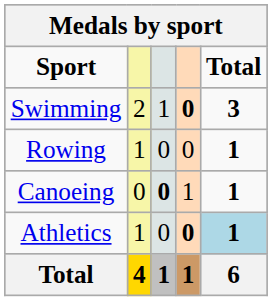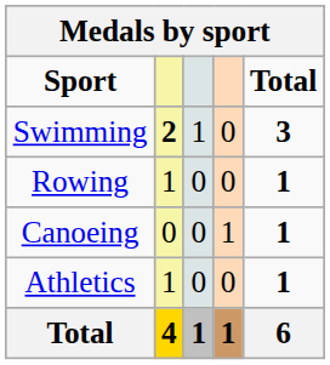Swimming | column 2: normal -> bold
Swimming | column 4: bold -> normal
Canoeing | column 3: bold -> normal
Athletics | column 4: bold -> normal
Athletics | Total: lightblue background -> no background
